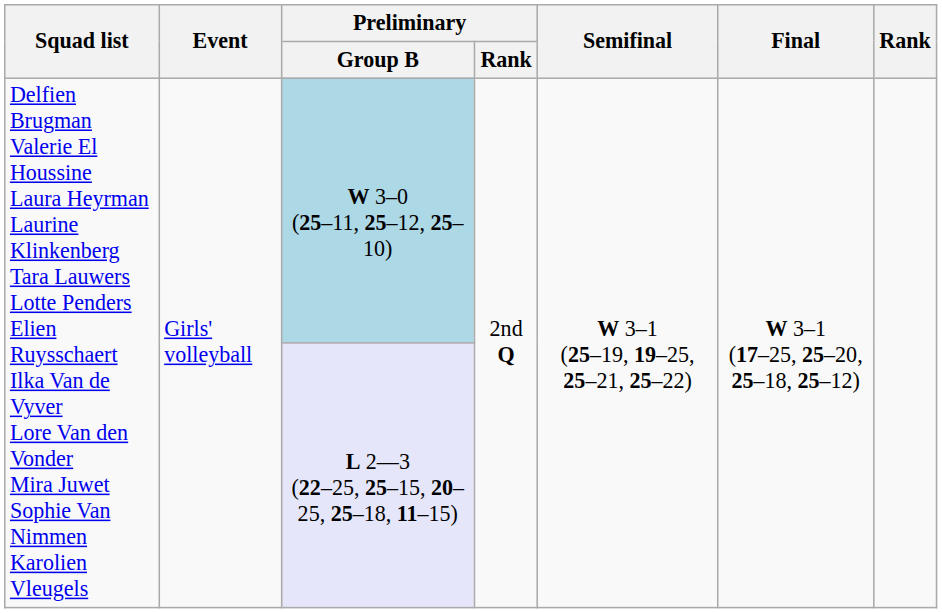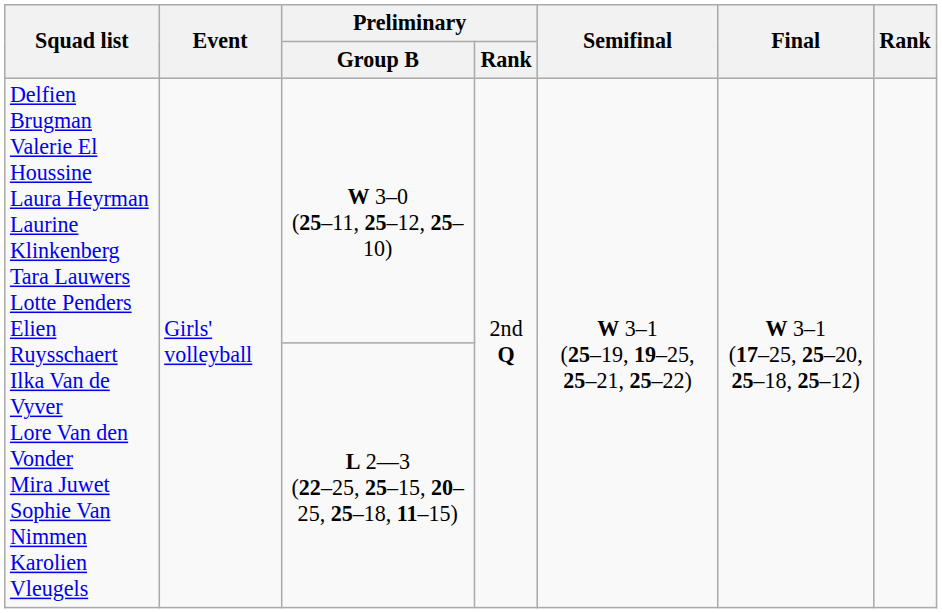W 3–0 (25–11, 25–12, 25–10) | Preliminary / Group B: lightblue background -> no background
L 2—3 (22–25, 25–15, 20–25, 25–18, 11–15) | Preliminary / Group B: lavender background -> no background
